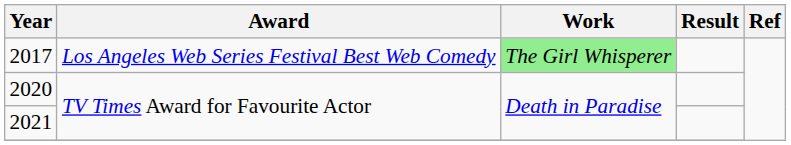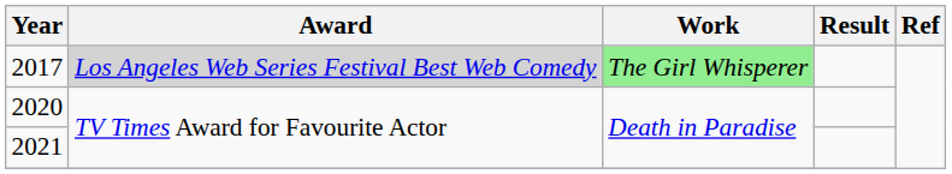2017 | Award: no background -> lightgrey background
